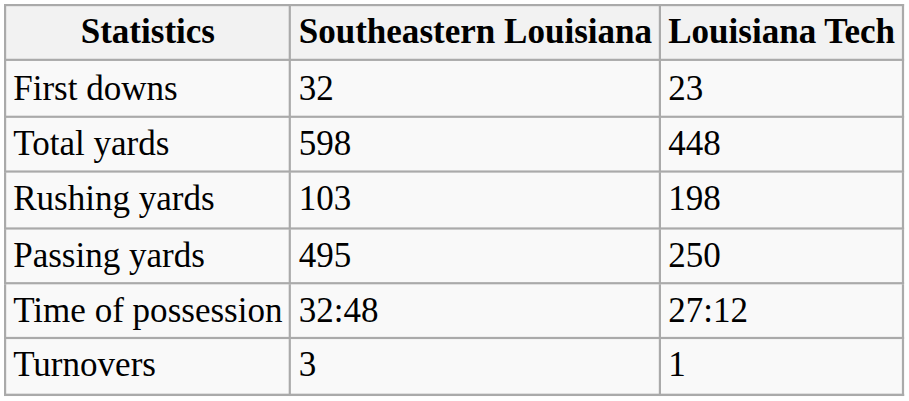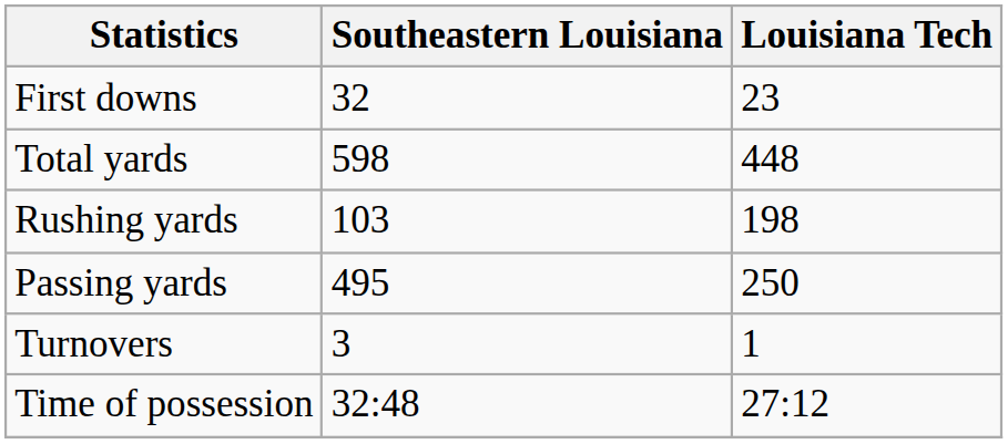rows swapped: Turnovers <-> Time of possession
